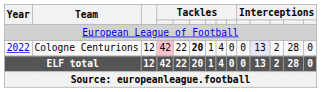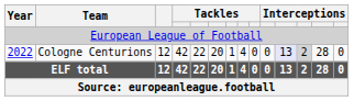2022 | column 4: pink background -> no background
2022 | column 6: bold -> normal
2022 | column 12: no background -> lightgrey background
